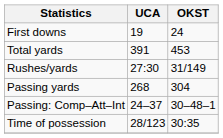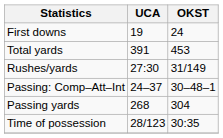rows swapped: Passing yards <-> Passing: Comp–Att–Int
